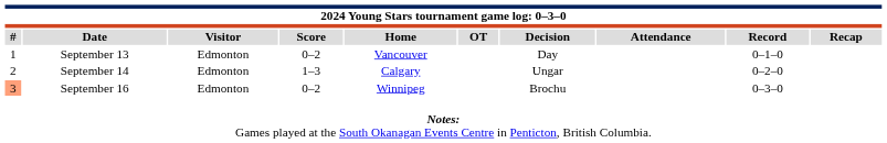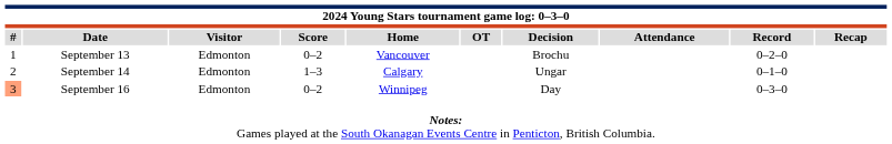September 13 | Decision: Day -> Brochu
September 13 | Record: 0–1–0 -> 0–2–0
September 14 | Record: 0–2–0 -> 0–1–0
September 16 | Decision: Brochu -> Day
